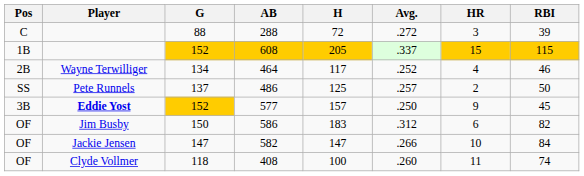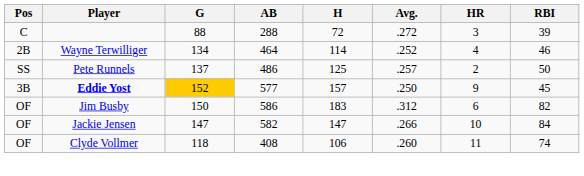- row: 1B | 152 | 608 | 205 | .337 | 15 | 115
464 | H: 117 -> 114
408 | H: 100 -> 106
